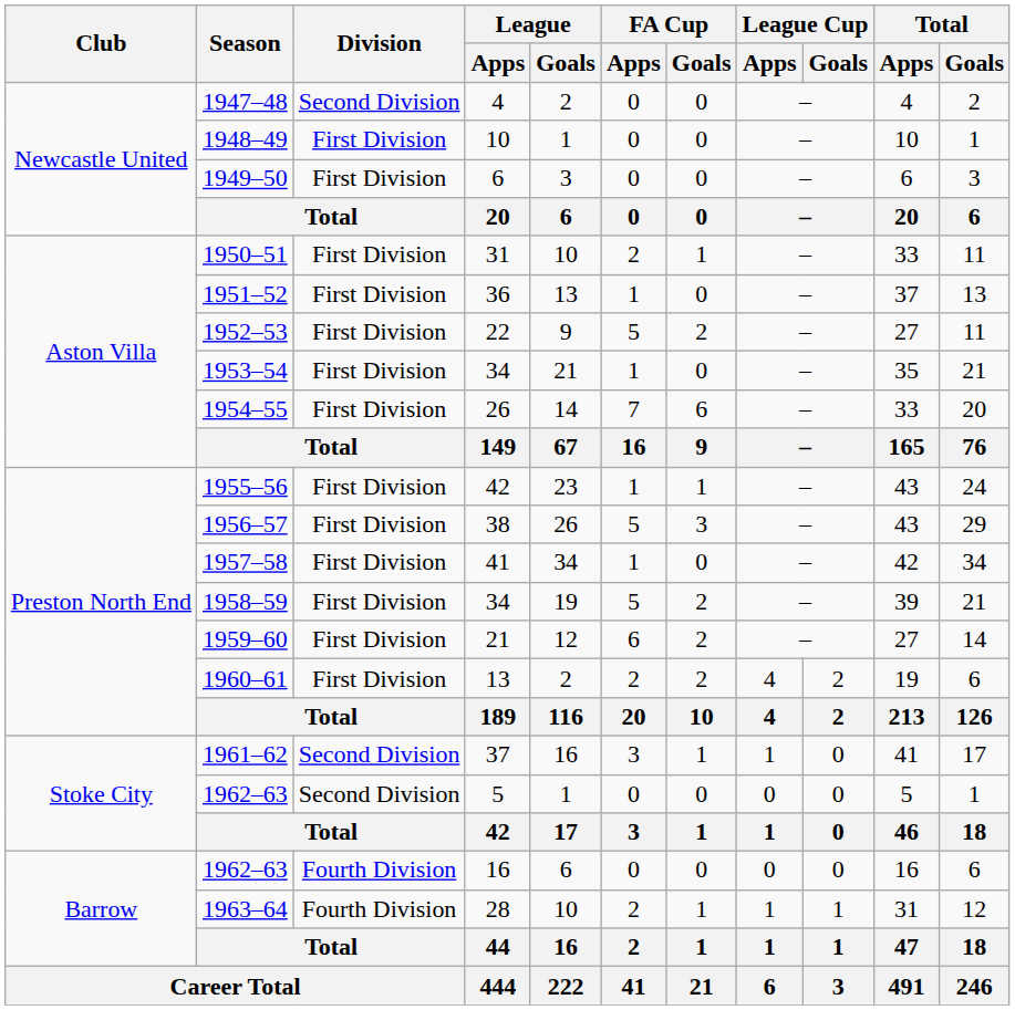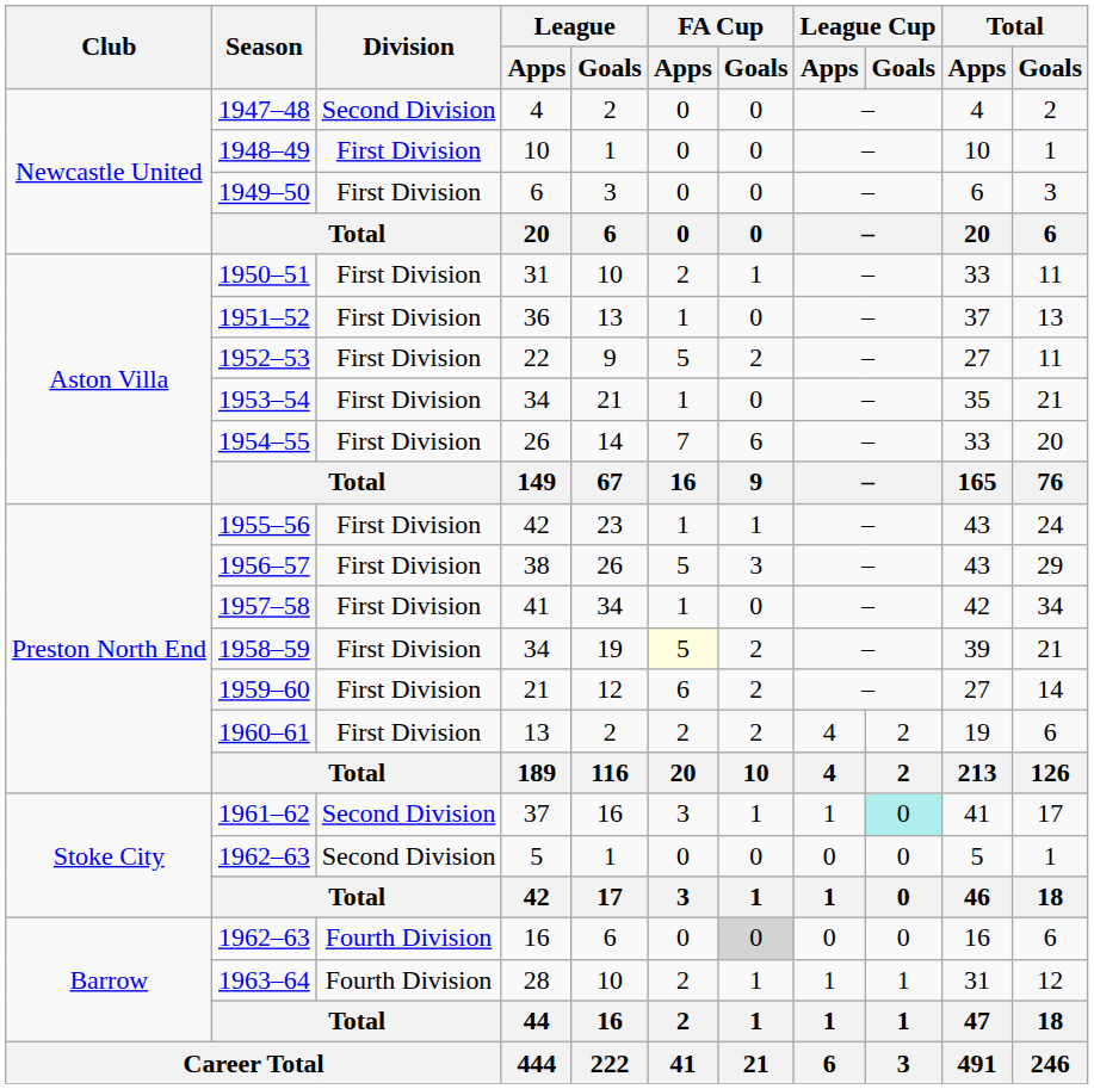1958–59 | FA Cup / Apps: no background -> lightyellow background
1961–62 | League Cup / Goals: no background -> paleturquoise background
1962–63 / 16 | FA Cup / Goals: no background -> lightgrey background
